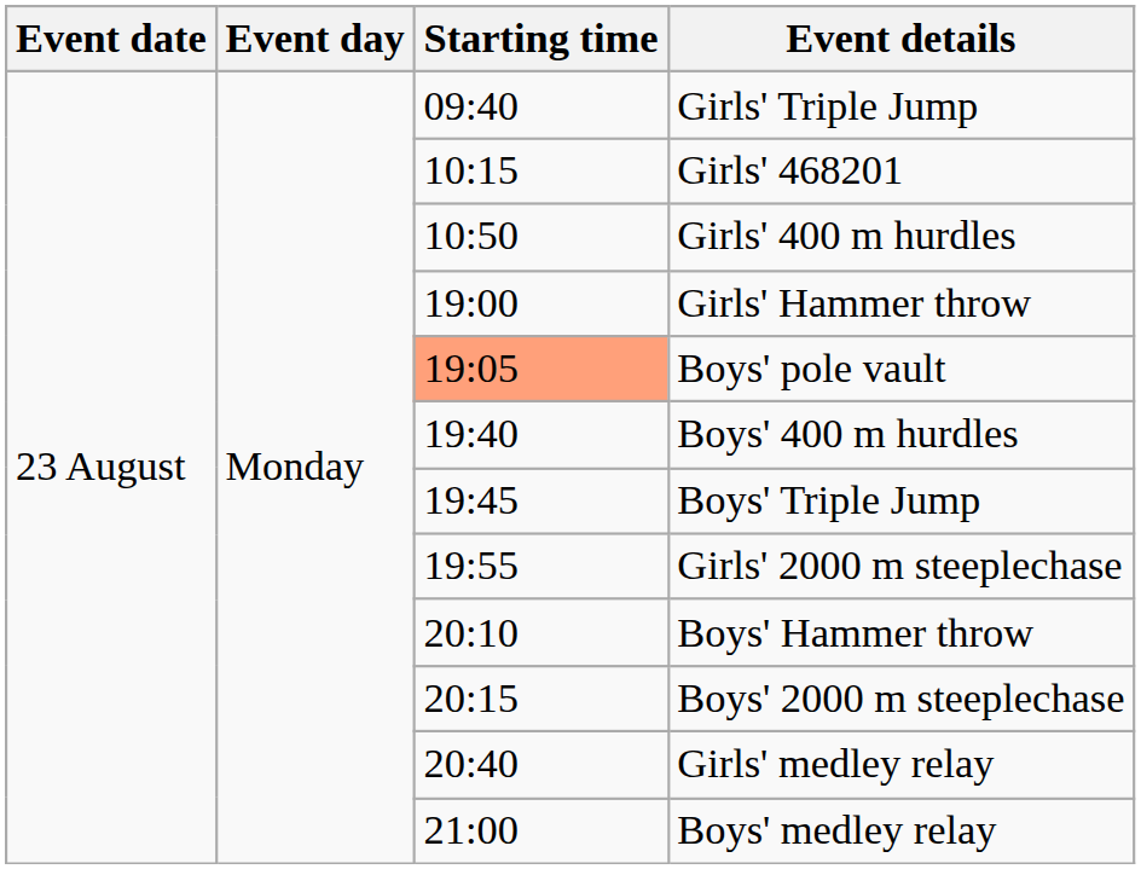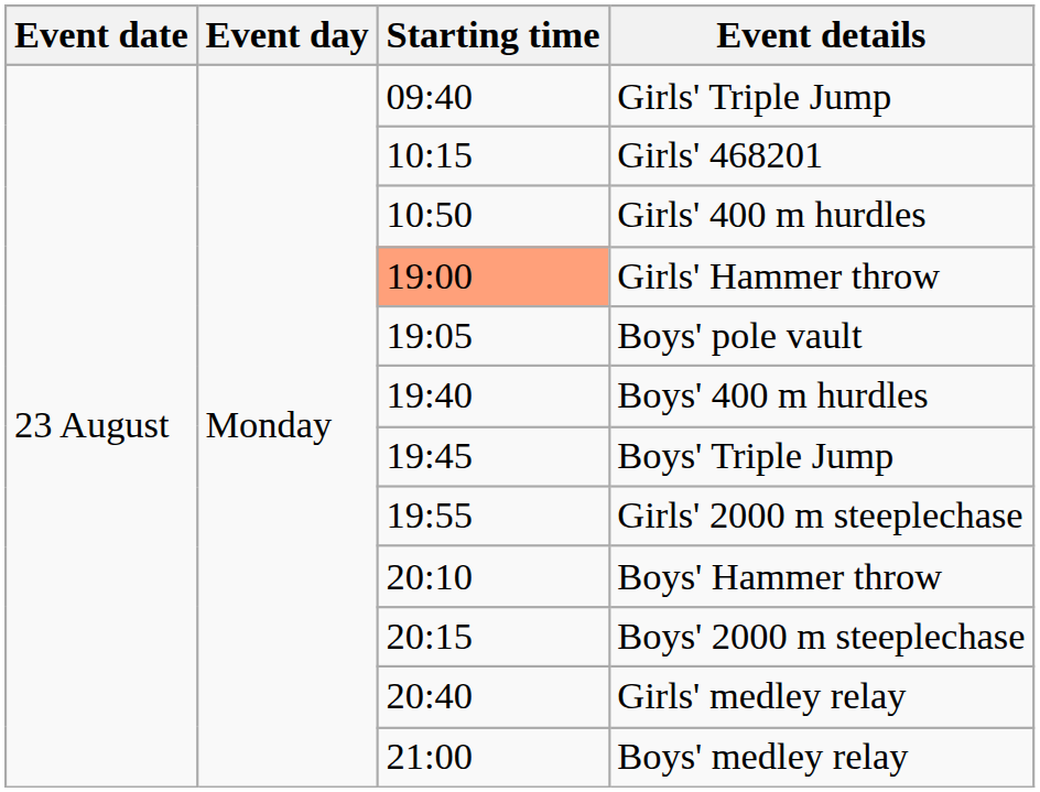Girls' Hammer throw | Starting time: no background -> lightsalmon background
Boys' pole vault | Starting time: lightsalmon background -> no background
